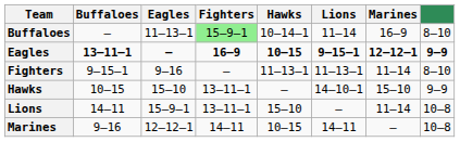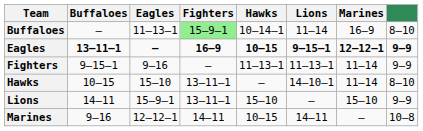row 4 | column 8: 8–10 -> 9–9
row 5 | Marines: 15–10 -> 11–14
row 5 | column 8: 9–9 -> 8–10
row 6 | Marines: 11–14 -> 15–10
row 6 | column 8: 10–8 -> 9–9
